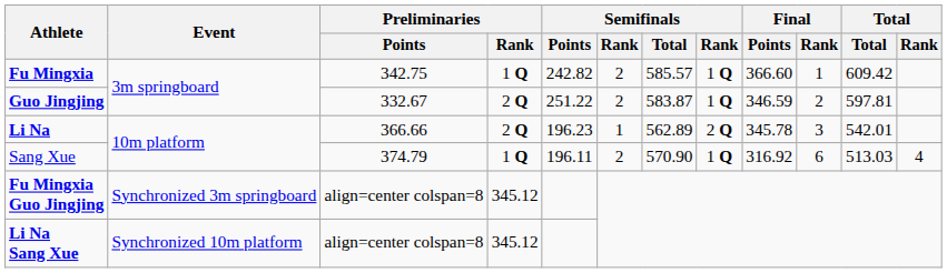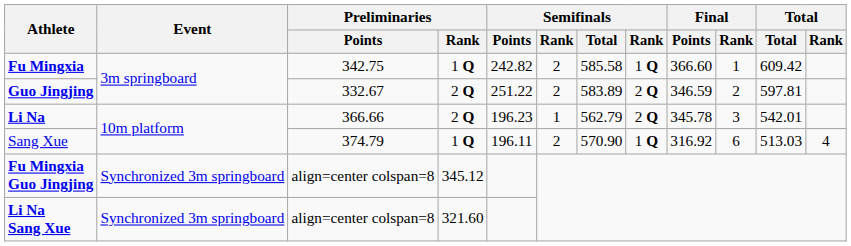Fu Mingxia | Semifinals / Total: 585.57 -> 585.58
Guo Jingjing | Semifinals / Total: 583.87 -> 583.89
Guo Jingjing | column 8: 1 Q -> 2 Q
Li Na | Semifinals / Total: 562.89 -> 562.79
Li Na Sang Xue | Event: Synchronized 10m platform -> Synchronized 3m springboard
Li Na Sang Xue | Preliminaries / Rank: 345.12 -> 321.60
